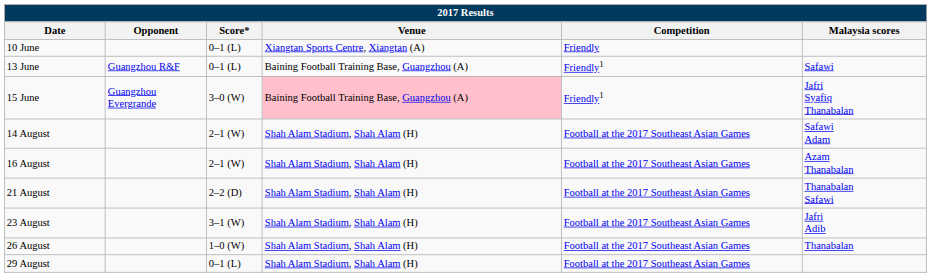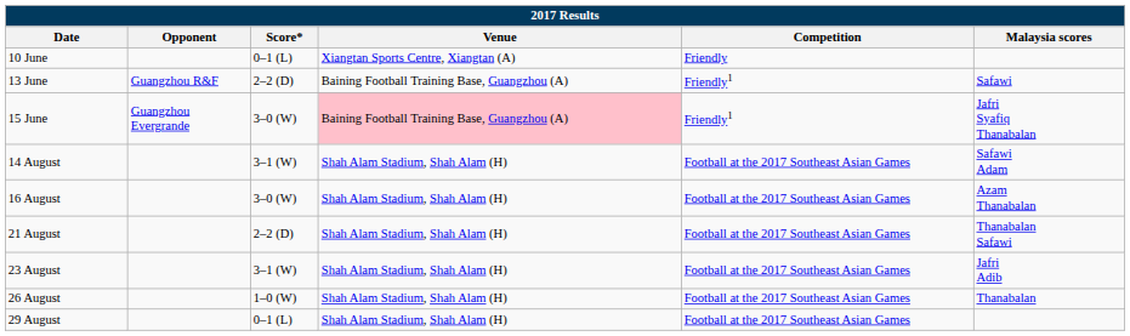13 June | Score*: 0–1 (L) -> 2–2 (D)
14 August | Score*: 2–1 (W) -> 3–1 (W)
16 August | Score*: 2–1 (W) -> 3–0 (W)
